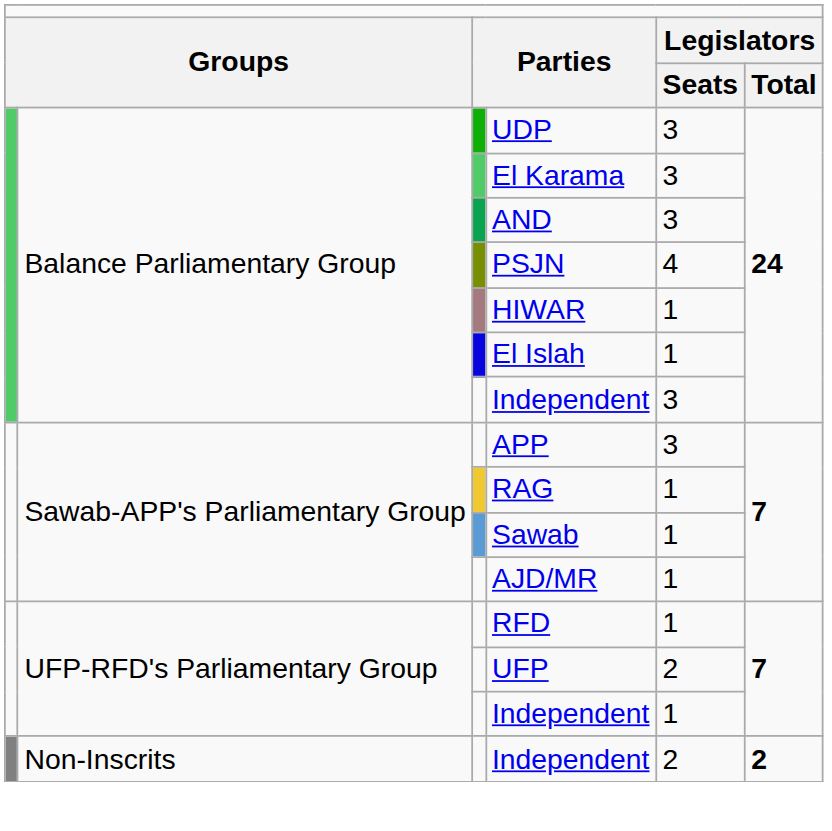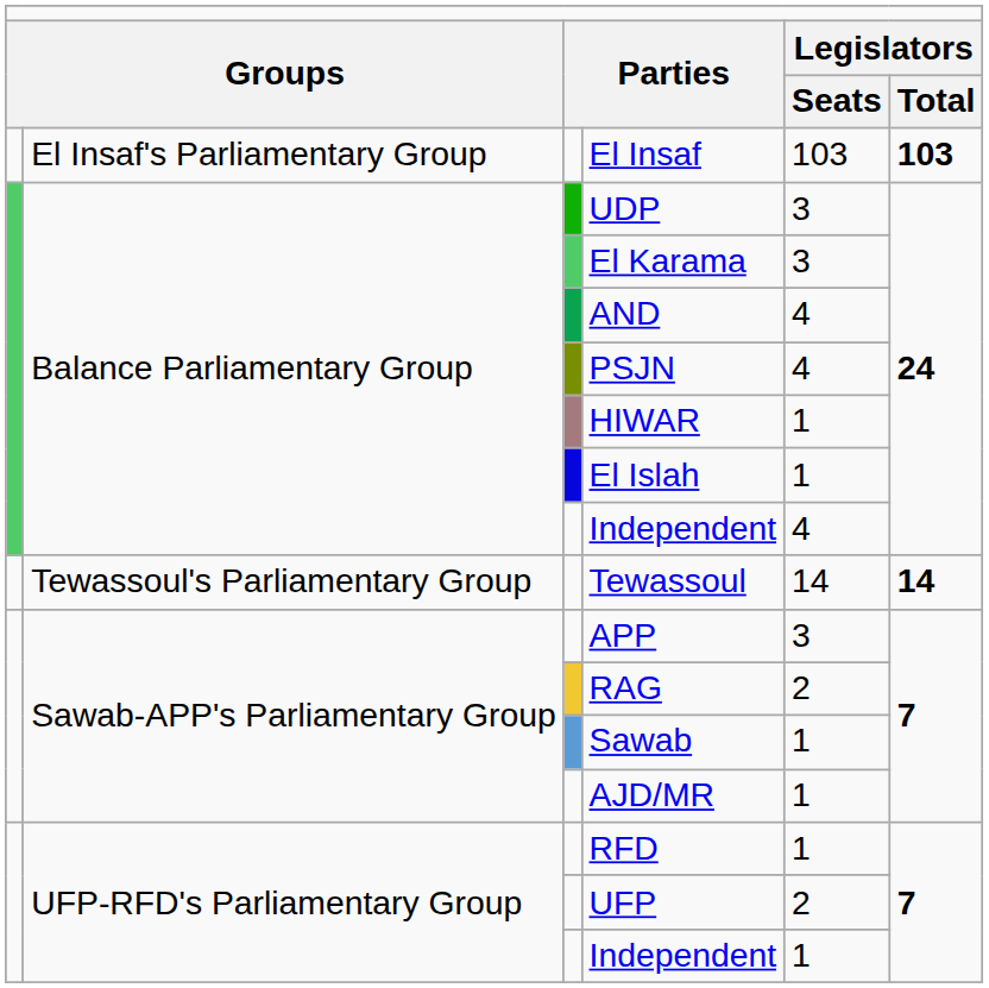+ row: El Insaf's Parliamentary Group | El Insaf | 103 | 103
AND | column 5: 3 -> 4
Balance Parliamentary Group / Independent | column 5: 3 -> 4
+ row: Tewassoul's Parliamentary Group | Tewassoul | 14 | 14
RAG | column 5: 1 -> 2
- row: Non-Inscrits | Independent | 2 | 2
